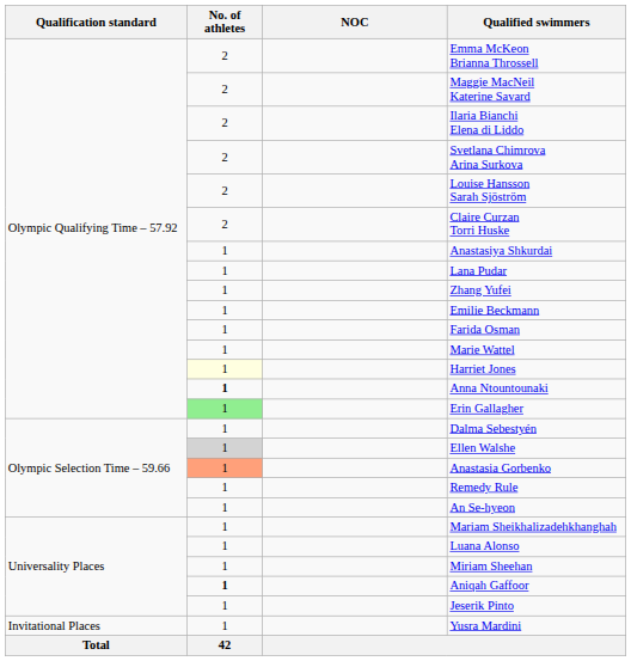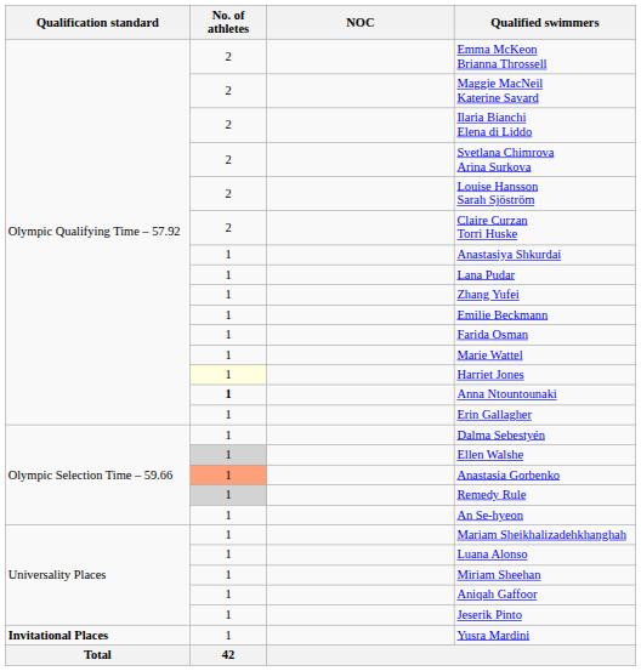Erin Gallagher | No. of athletes: lightgreen background -> no background
Remedy Rule | No. of athletes: no background -> lightgrey background
Aniqah Gaffoor | No. of athletes: bold -> normal
Yusra Mardini | Qualification standard: normal -> bold
